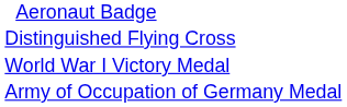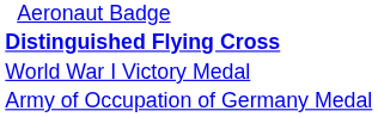row 2 | column 1: normal -> bold
